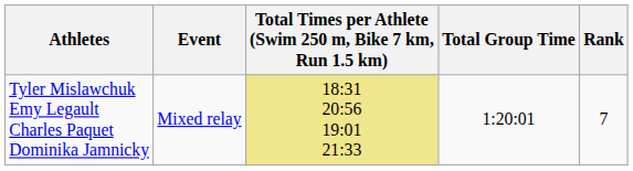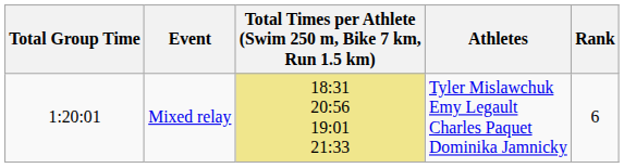columns swapped: Athletes <-> Total Group Time
row 2 | Rank: 7 -> 6
